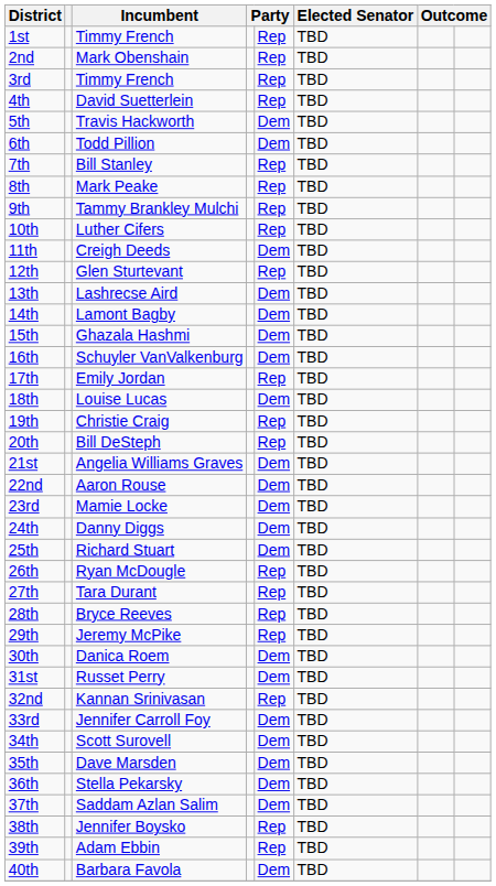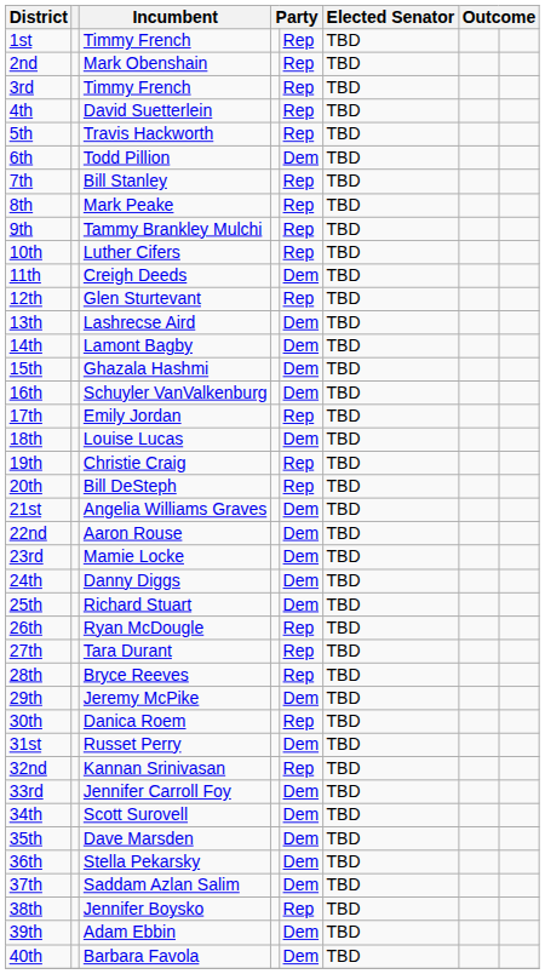5th | column 5: Dem -> Rep
29th | column 5: Rep -> Dem
30th | column 5: Dem -> Rep
39th | column 5: Rep -> Dem
